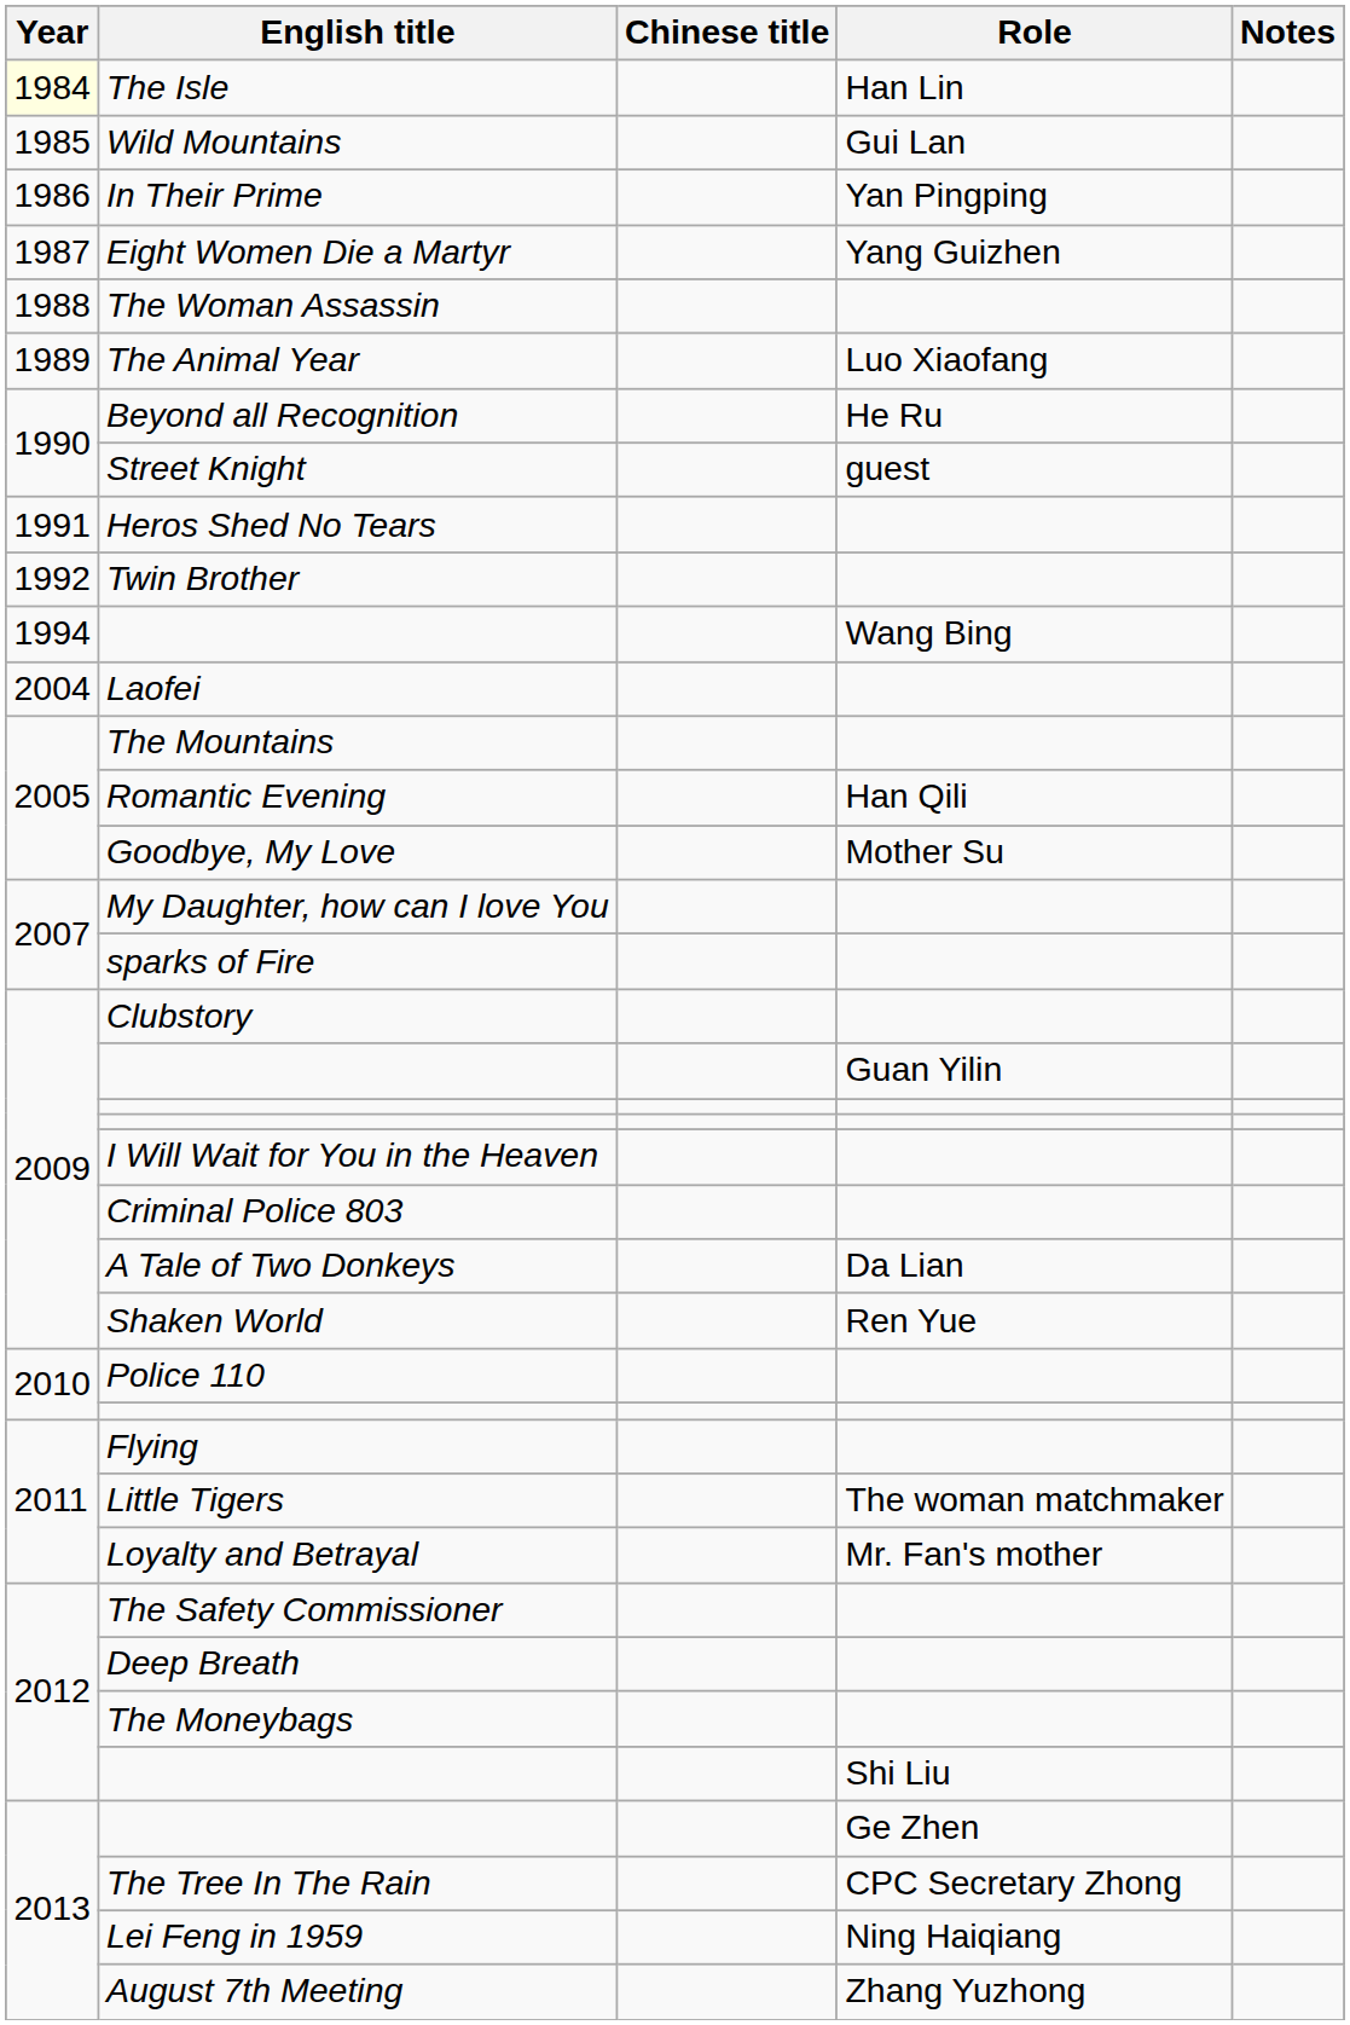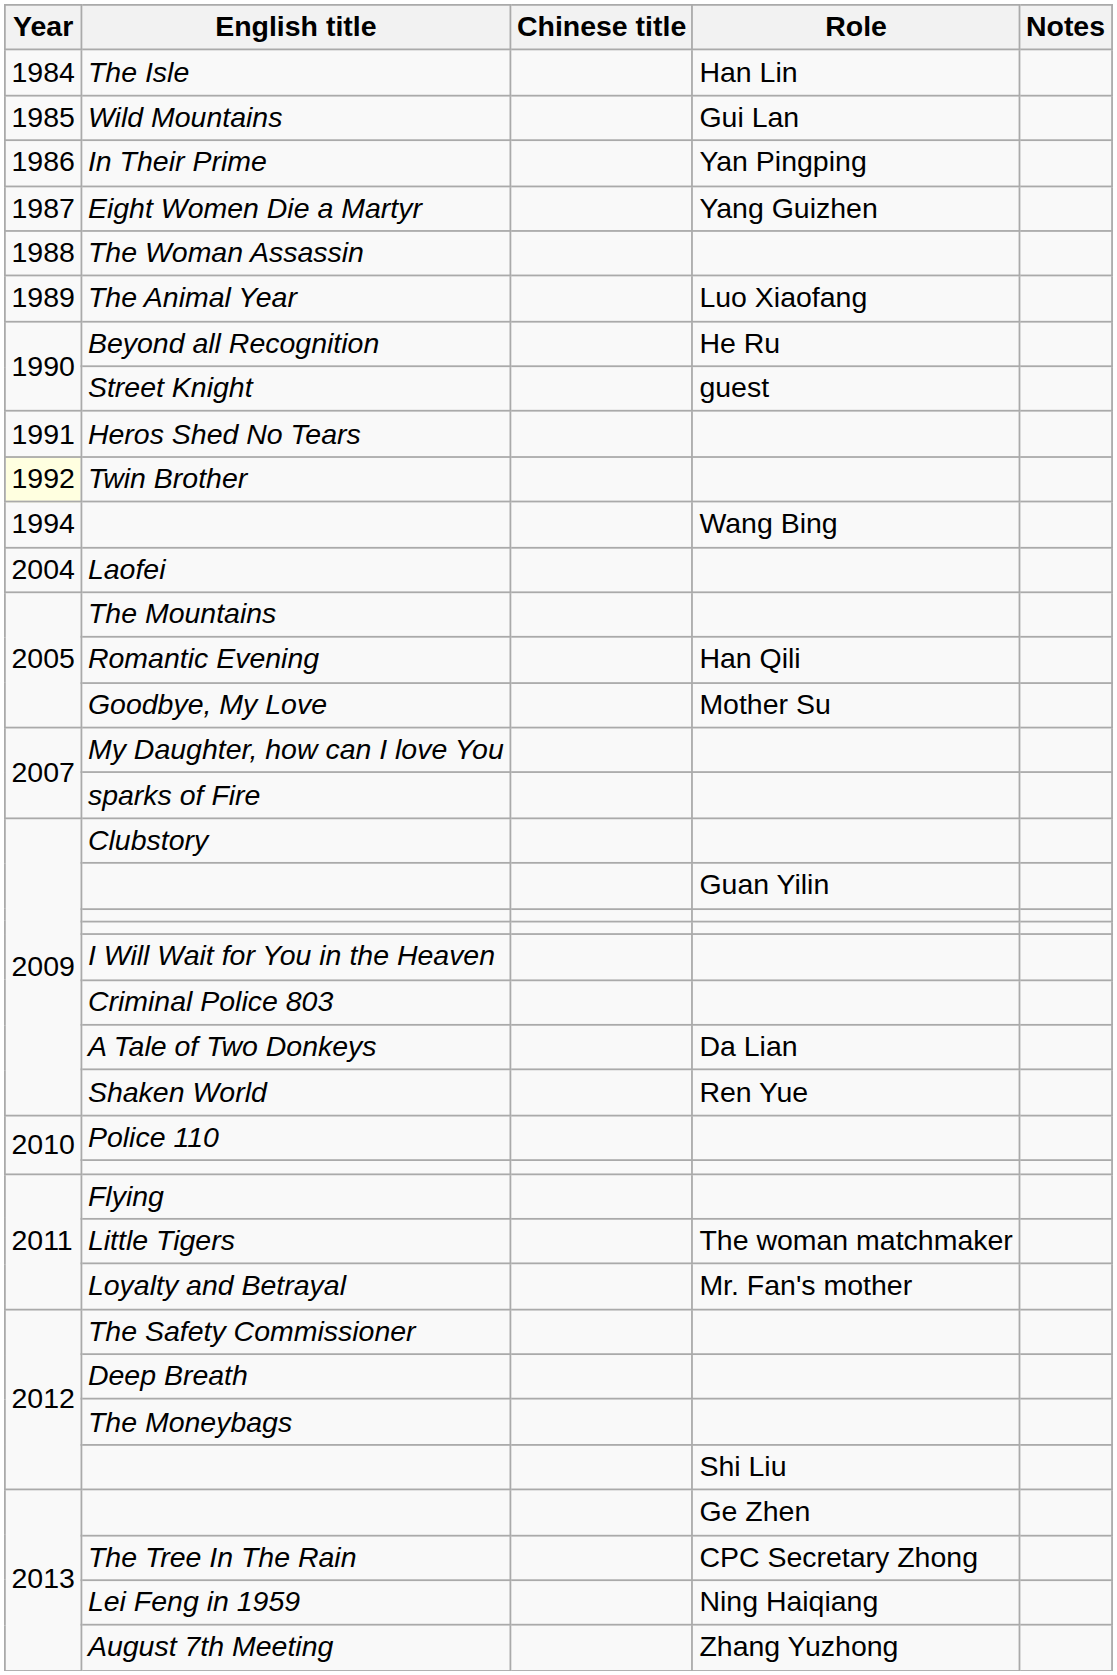The Isle | Year: lightyellow background -> no background
Twin Brother | Year: no background -> lightyellow background
